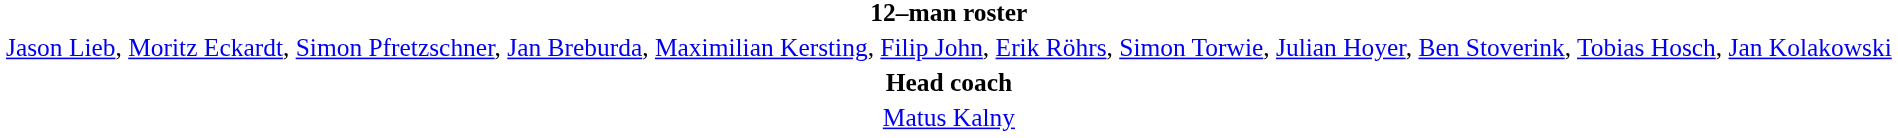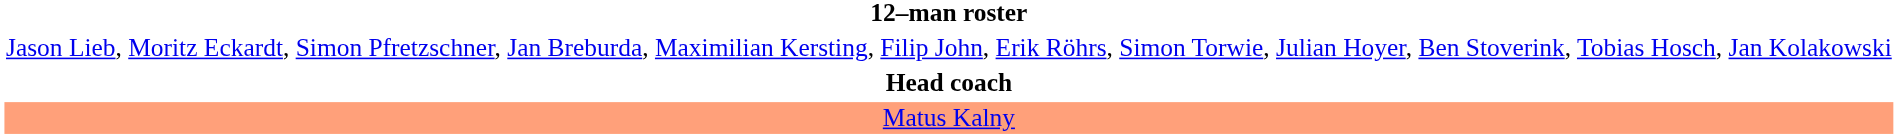row 4 | column 1: no background -> lightsalmon background
